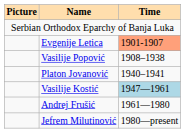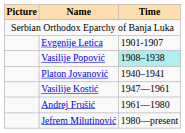Evgenije Letica | Time: lightsalmon background -> no background
Vasilije Popović | Time: no background -> paleturquoise background
Vasilije Kostić | Time: lightblue background -> no background
